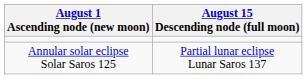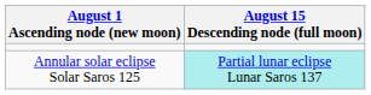Annular solar eclipse Solar Saros 125 | August 15 Descending node (full moon): no background -> paleturquoise background
